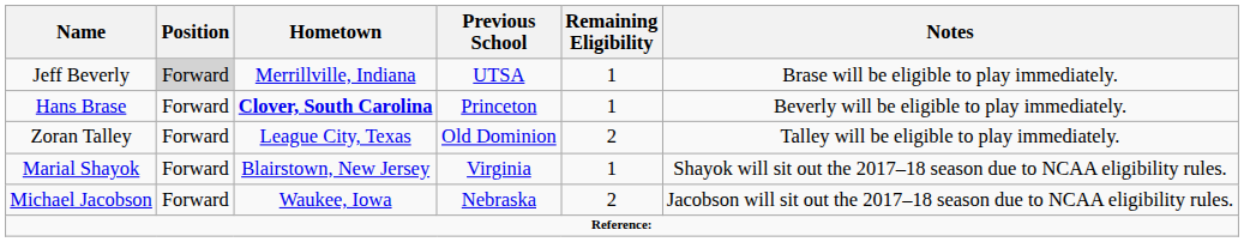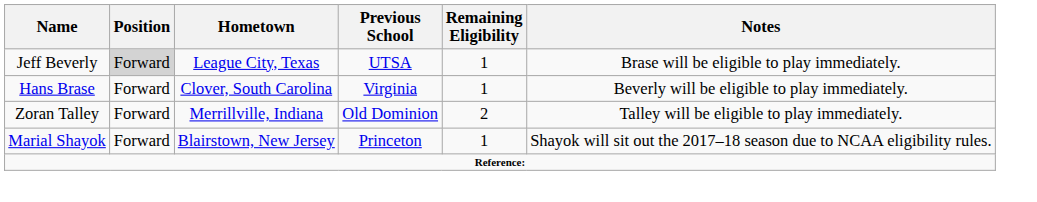Jeff Beverly | Hometown: Merrillville, Indiana -> League City, Texas
Hans Brase | Hometown: bold -> normal
Hans Brase | Previous School: Princeton -> Virginia
Zoran Talley | Hometown: League City, Texas -> Merrillville, Indiana
Marial Shayok | Previous School: Virginia -> Princeton
- row: Michael Jacobson | Forward | Waukee, Iowa | Nebraska | 2 | Jacobson will sit out the 2017–18 season due to NCAA eligibility rules.
